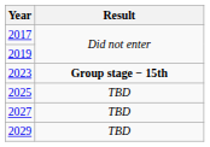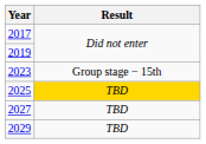2023 | Result: bold -> normal
2025 | Result: no background -> gold background
